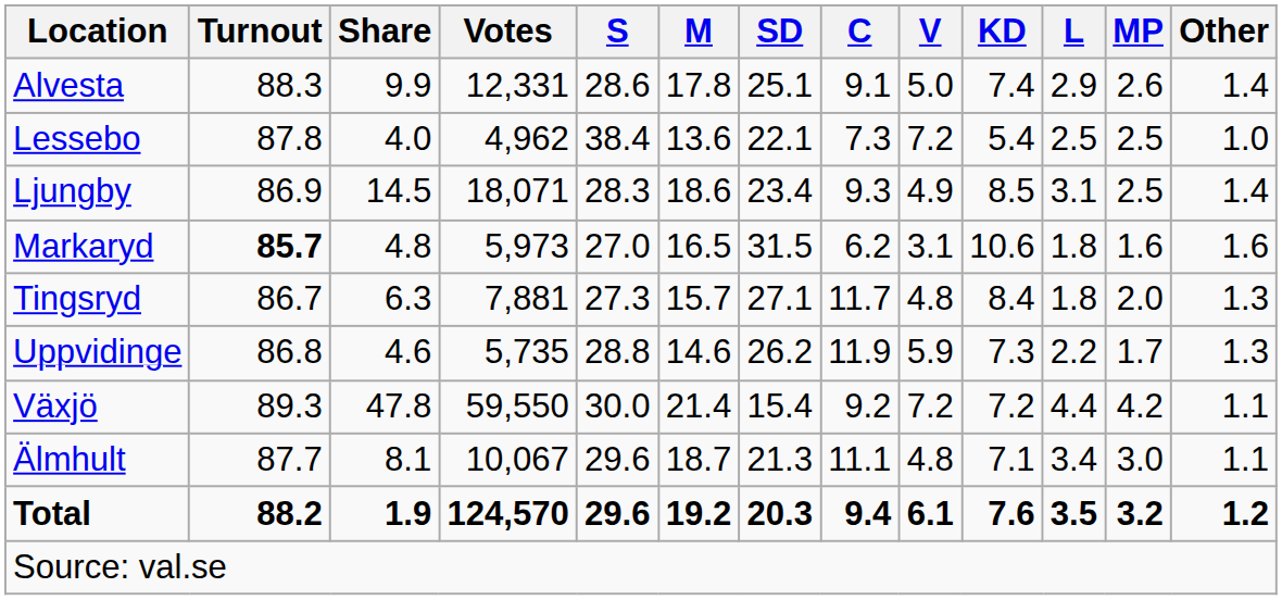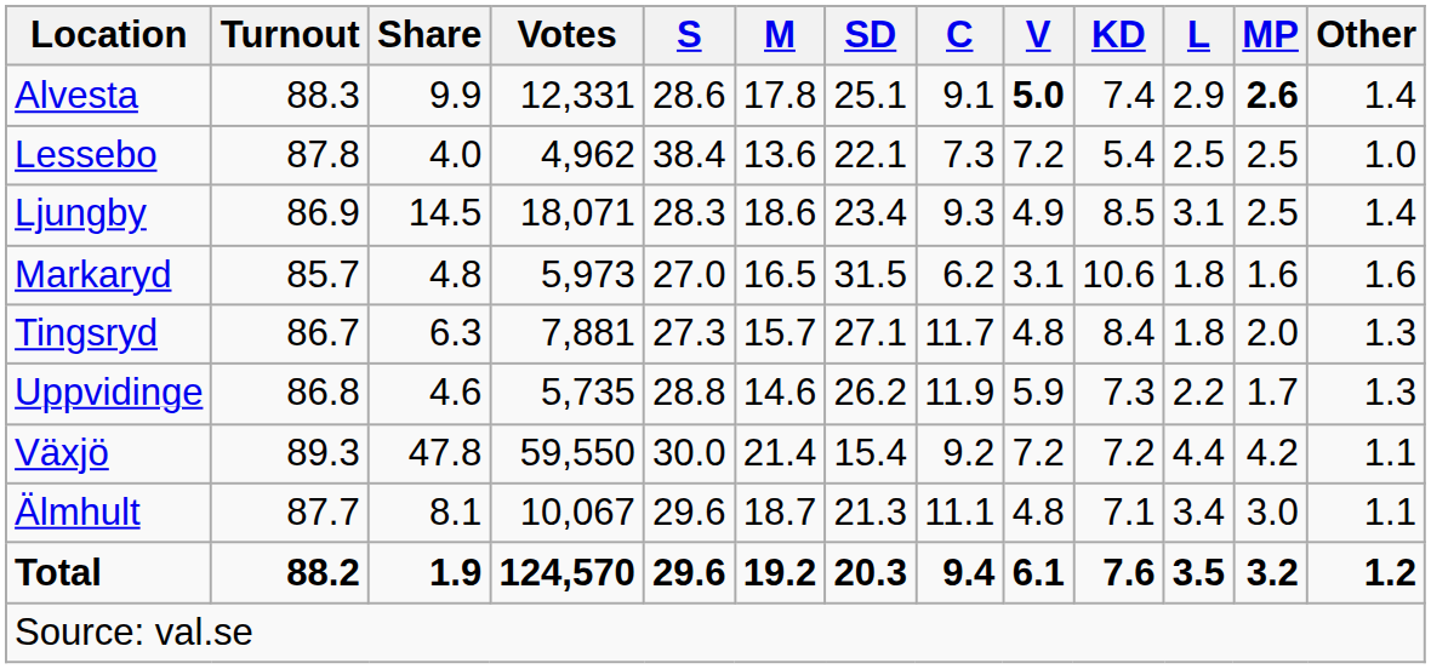Alvesta | V: normal -> bold
Alvesta | MP: normal -> bold
Markaryd | Turnout: bold -> normal
